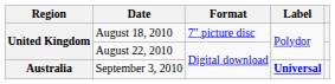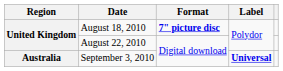August 18, 2010 | Format: normal -> bold
